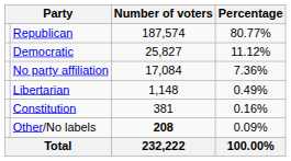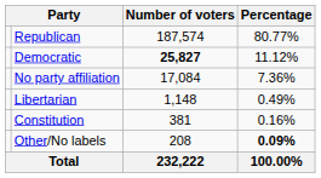Democratic | Number of voters: normal -> bold
Other/No labels | Number of voters: bold -> normal
Other/No labels | Percentage: normal -> bold
